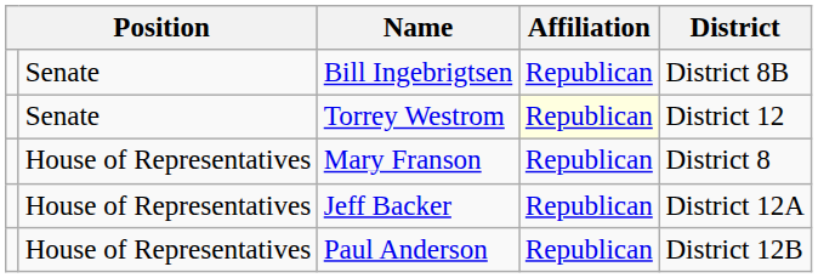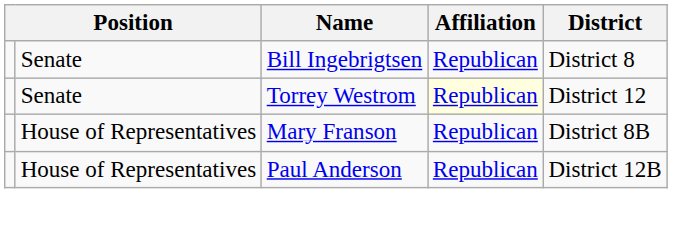Bill Ingebrigtsen | District: District 8B -> District 8
Mary Franson | District: District 8 -> District 8B
- row: House of Representatives | Jeff Backer | Republican | District 12A
